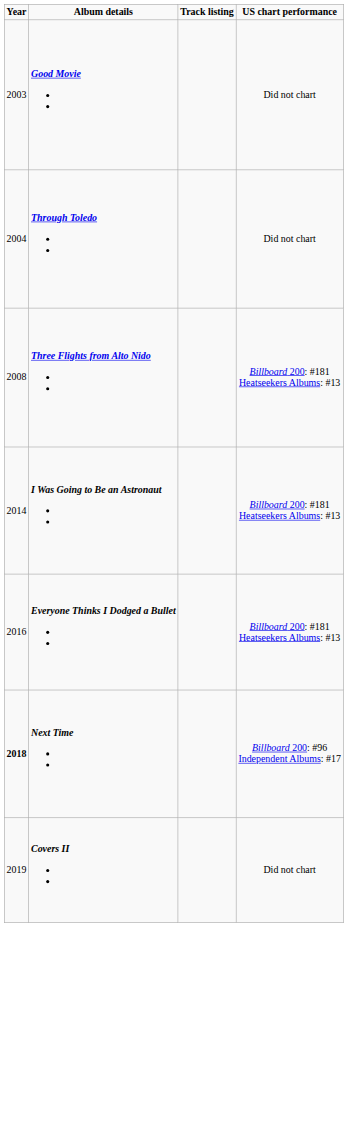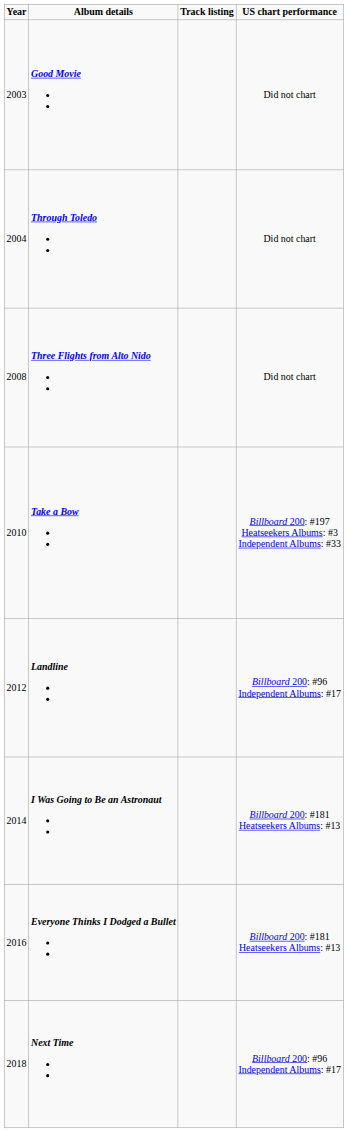Three Flights from Alto Nido | US chart performance: Billboard 200: #181 Heatseekers Albums: #13 -> Did not chart
+ row: 2010 | Take a Bow | Billboard 200: #197 Heatseekers Albums: #3 Independent Albums: #33
+ row: 2012 | Landline | Billboard 200: #96 Independent Albums: #17
Next Time | Year: bold -> normal
- row: 2019 | Covers II | Did not chart
